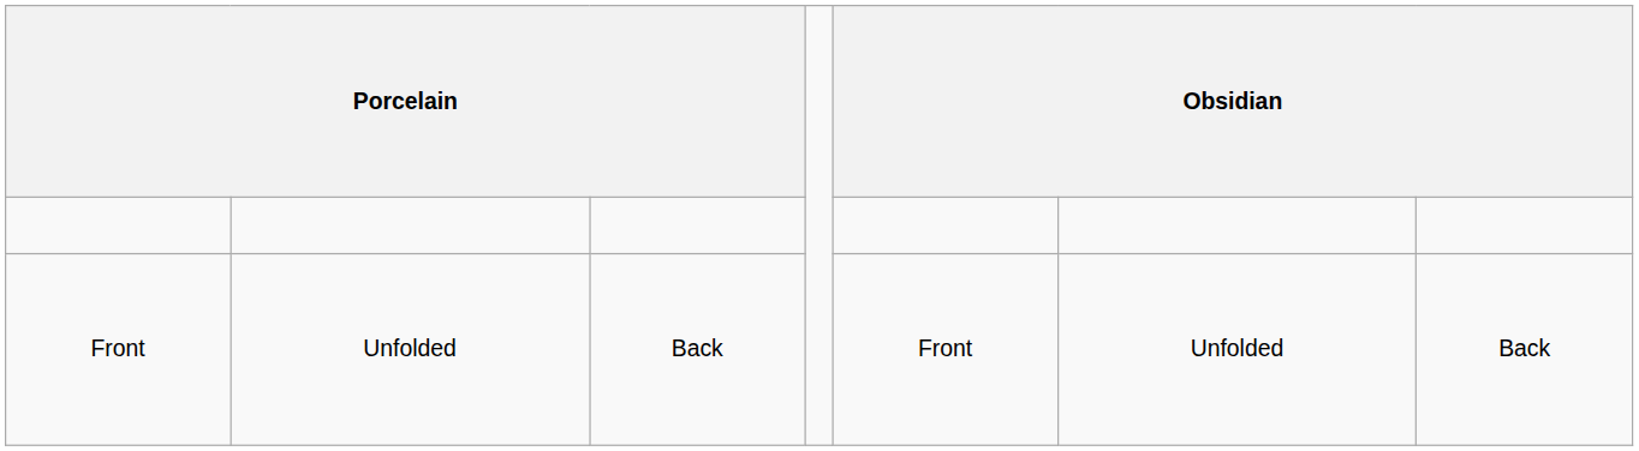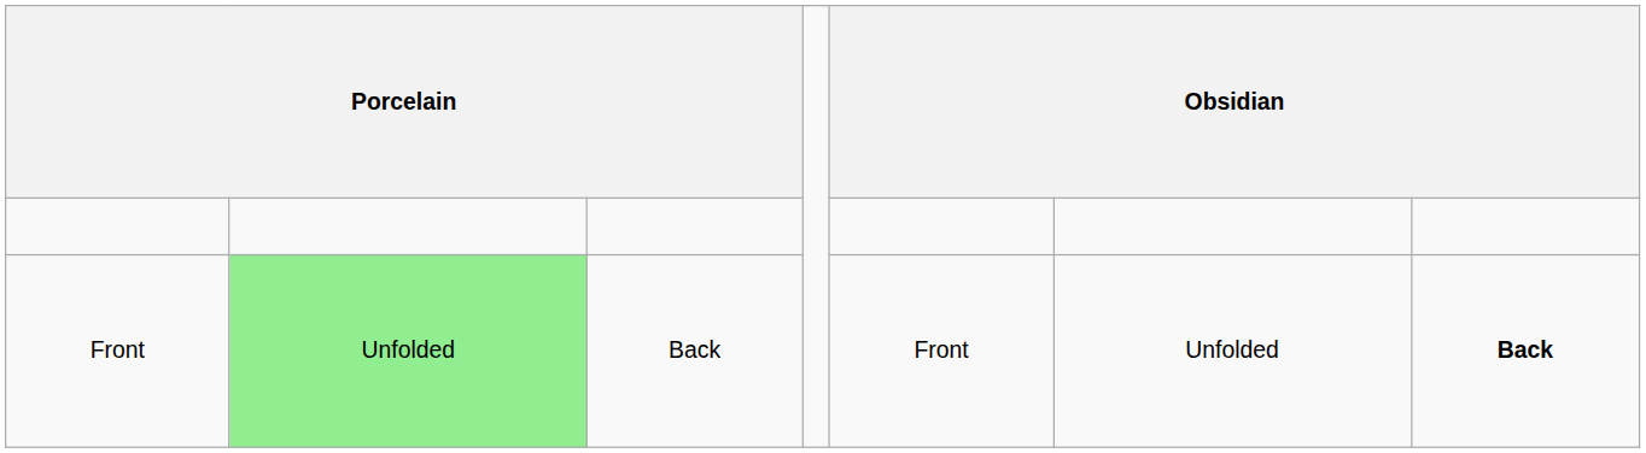row 3 | column 2: no background -> lightgreen background
row 3 | column 7: normal -> bold
